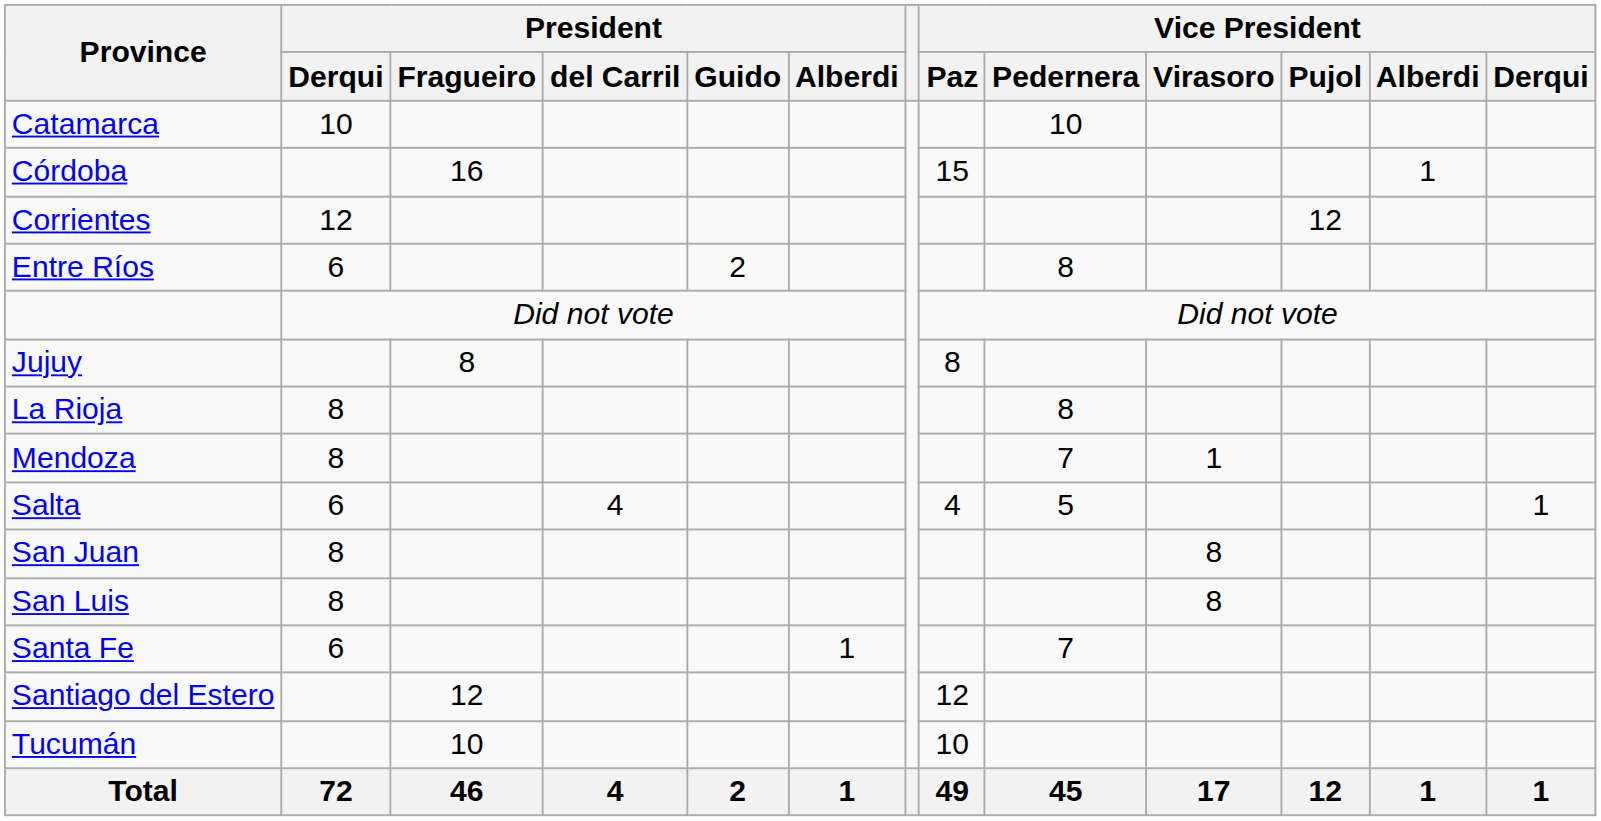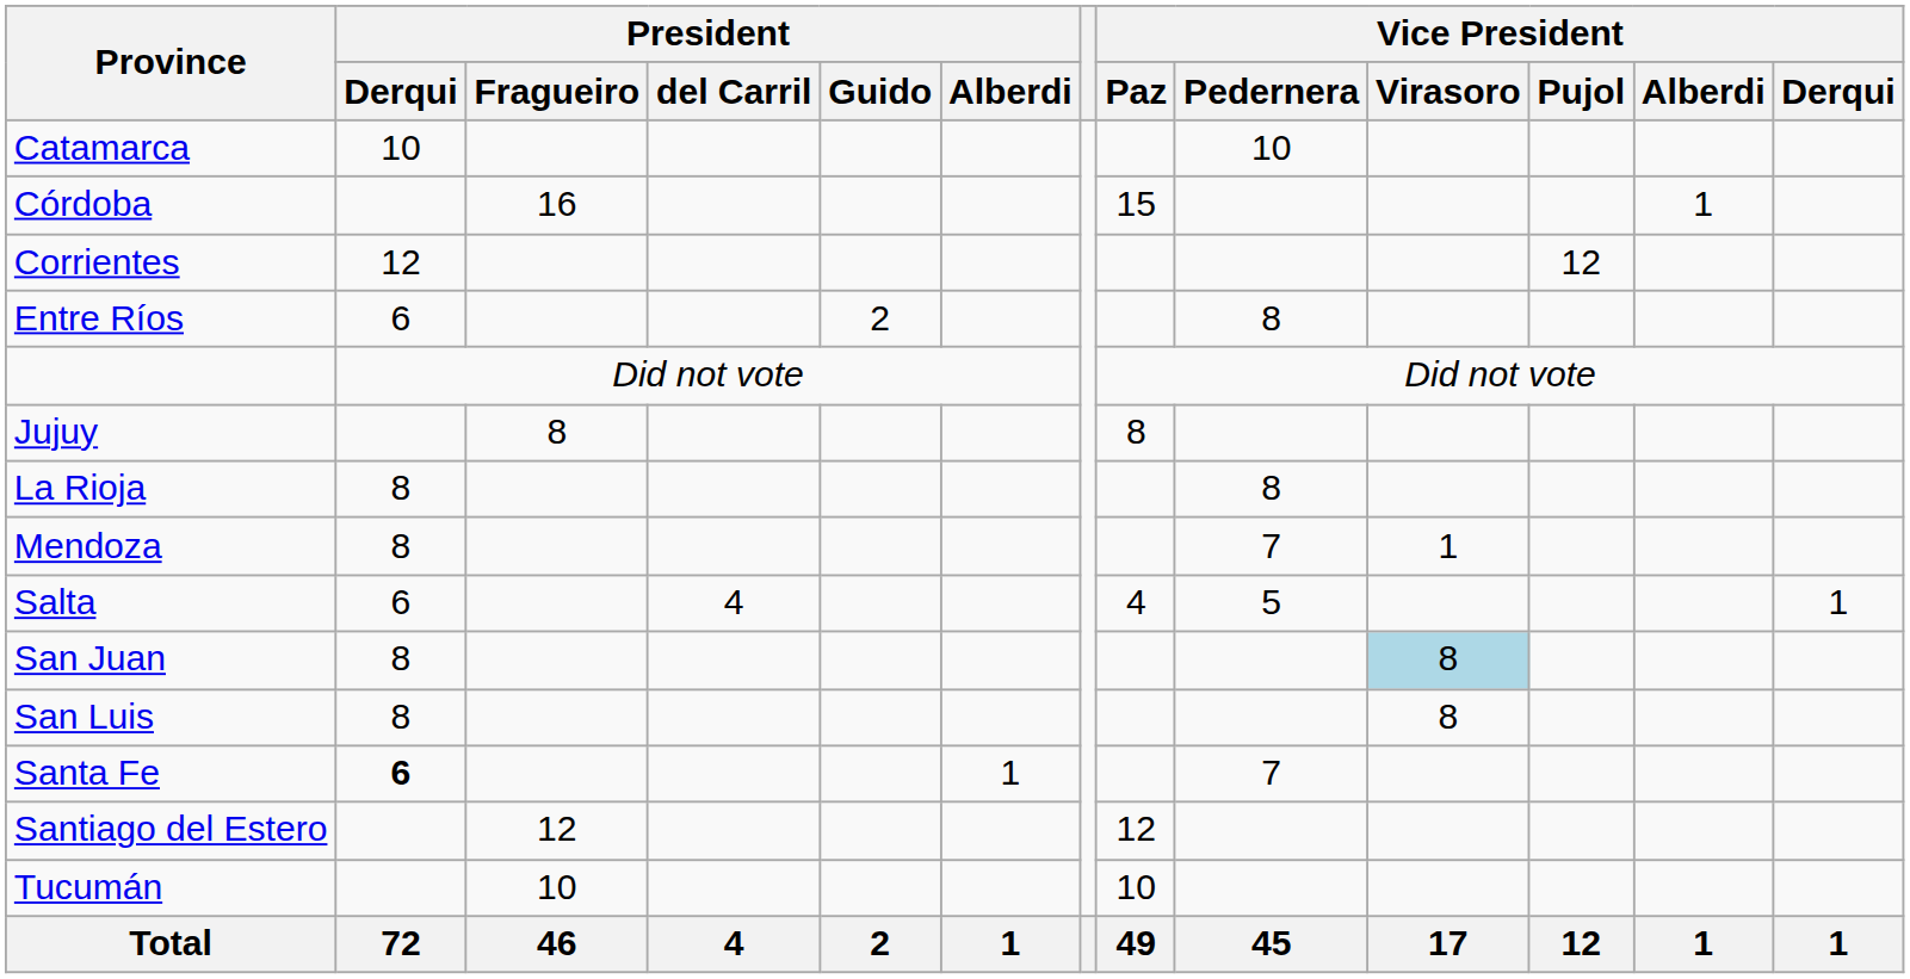San Juan | Vice President / Virasoro: no background -> lightblue background
Santa Fe | President / Derqui: normal -> bold
